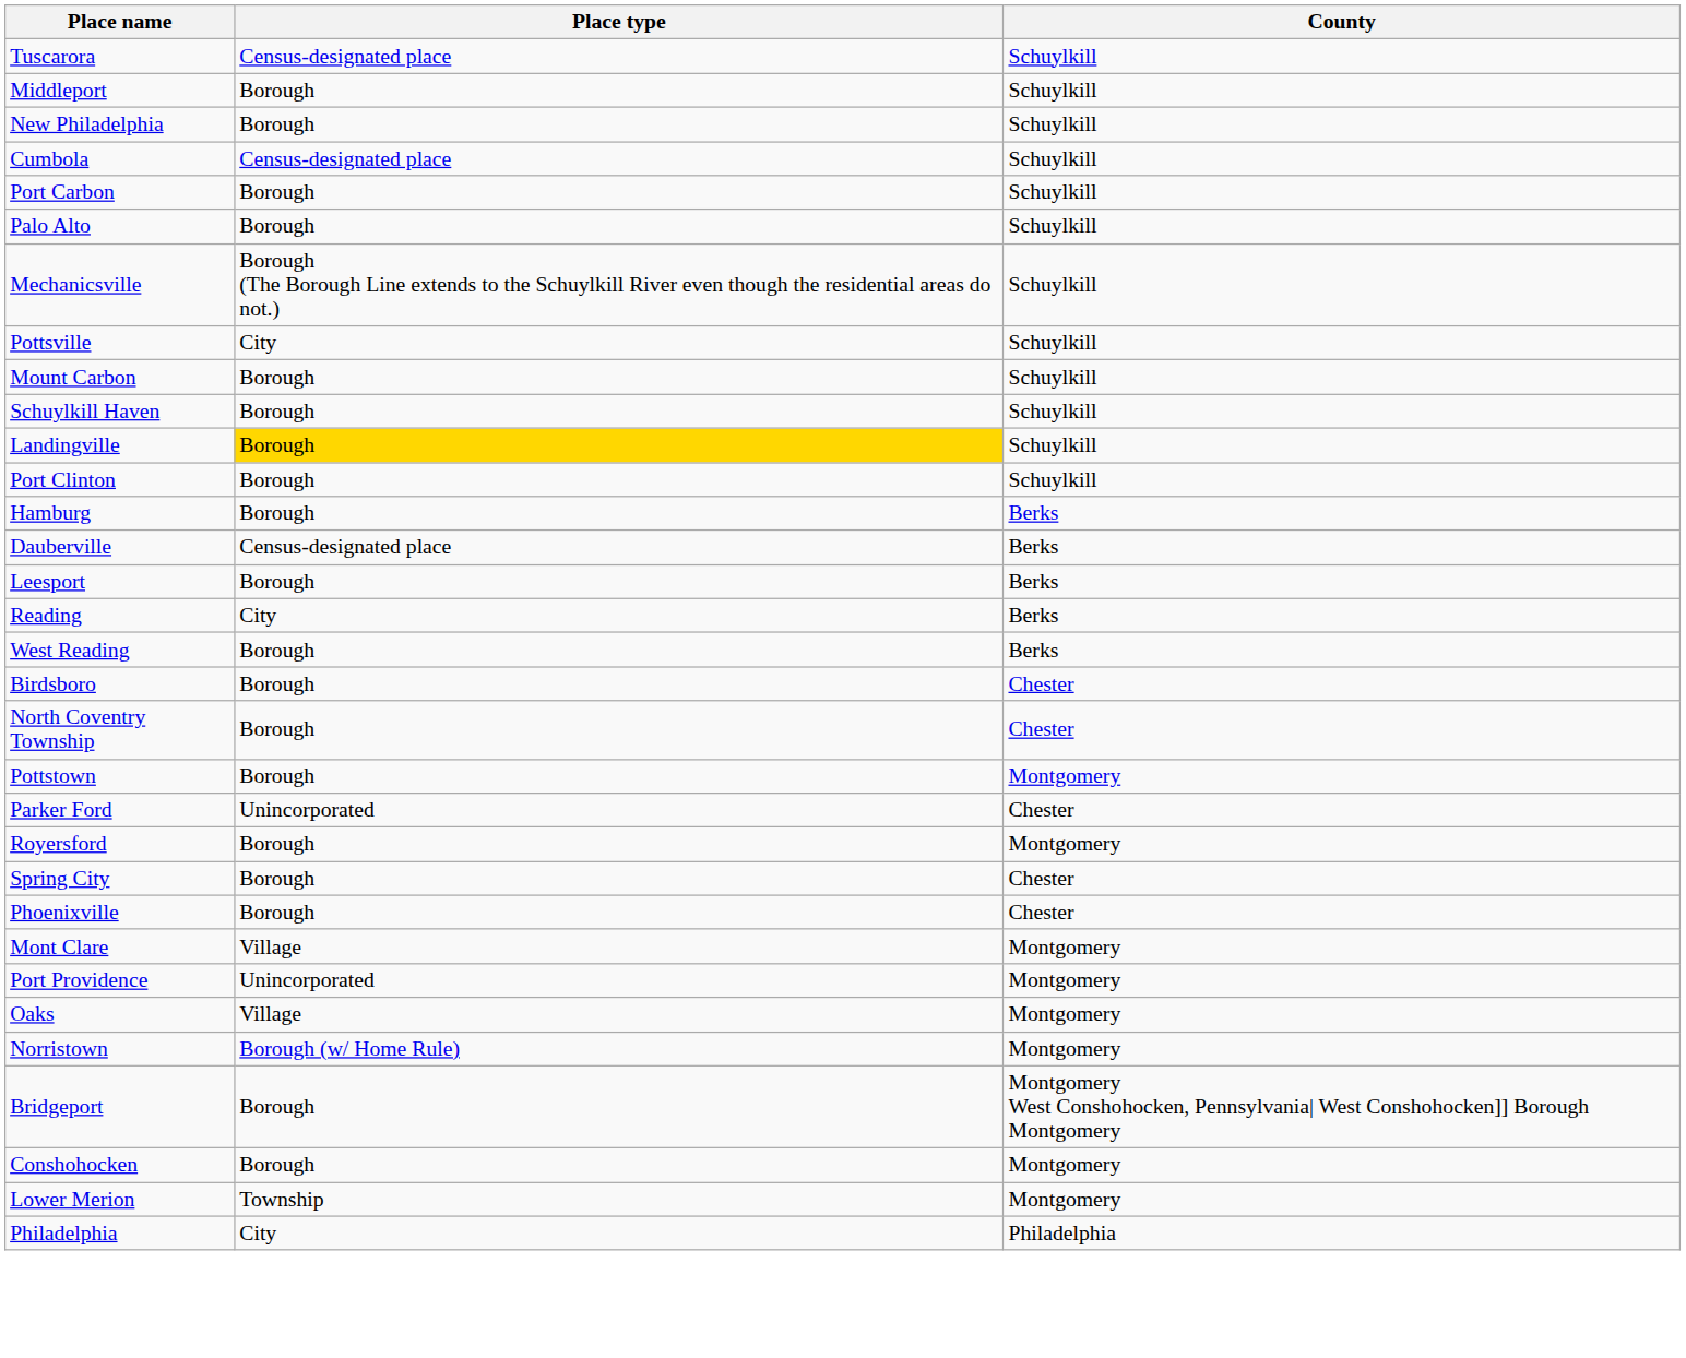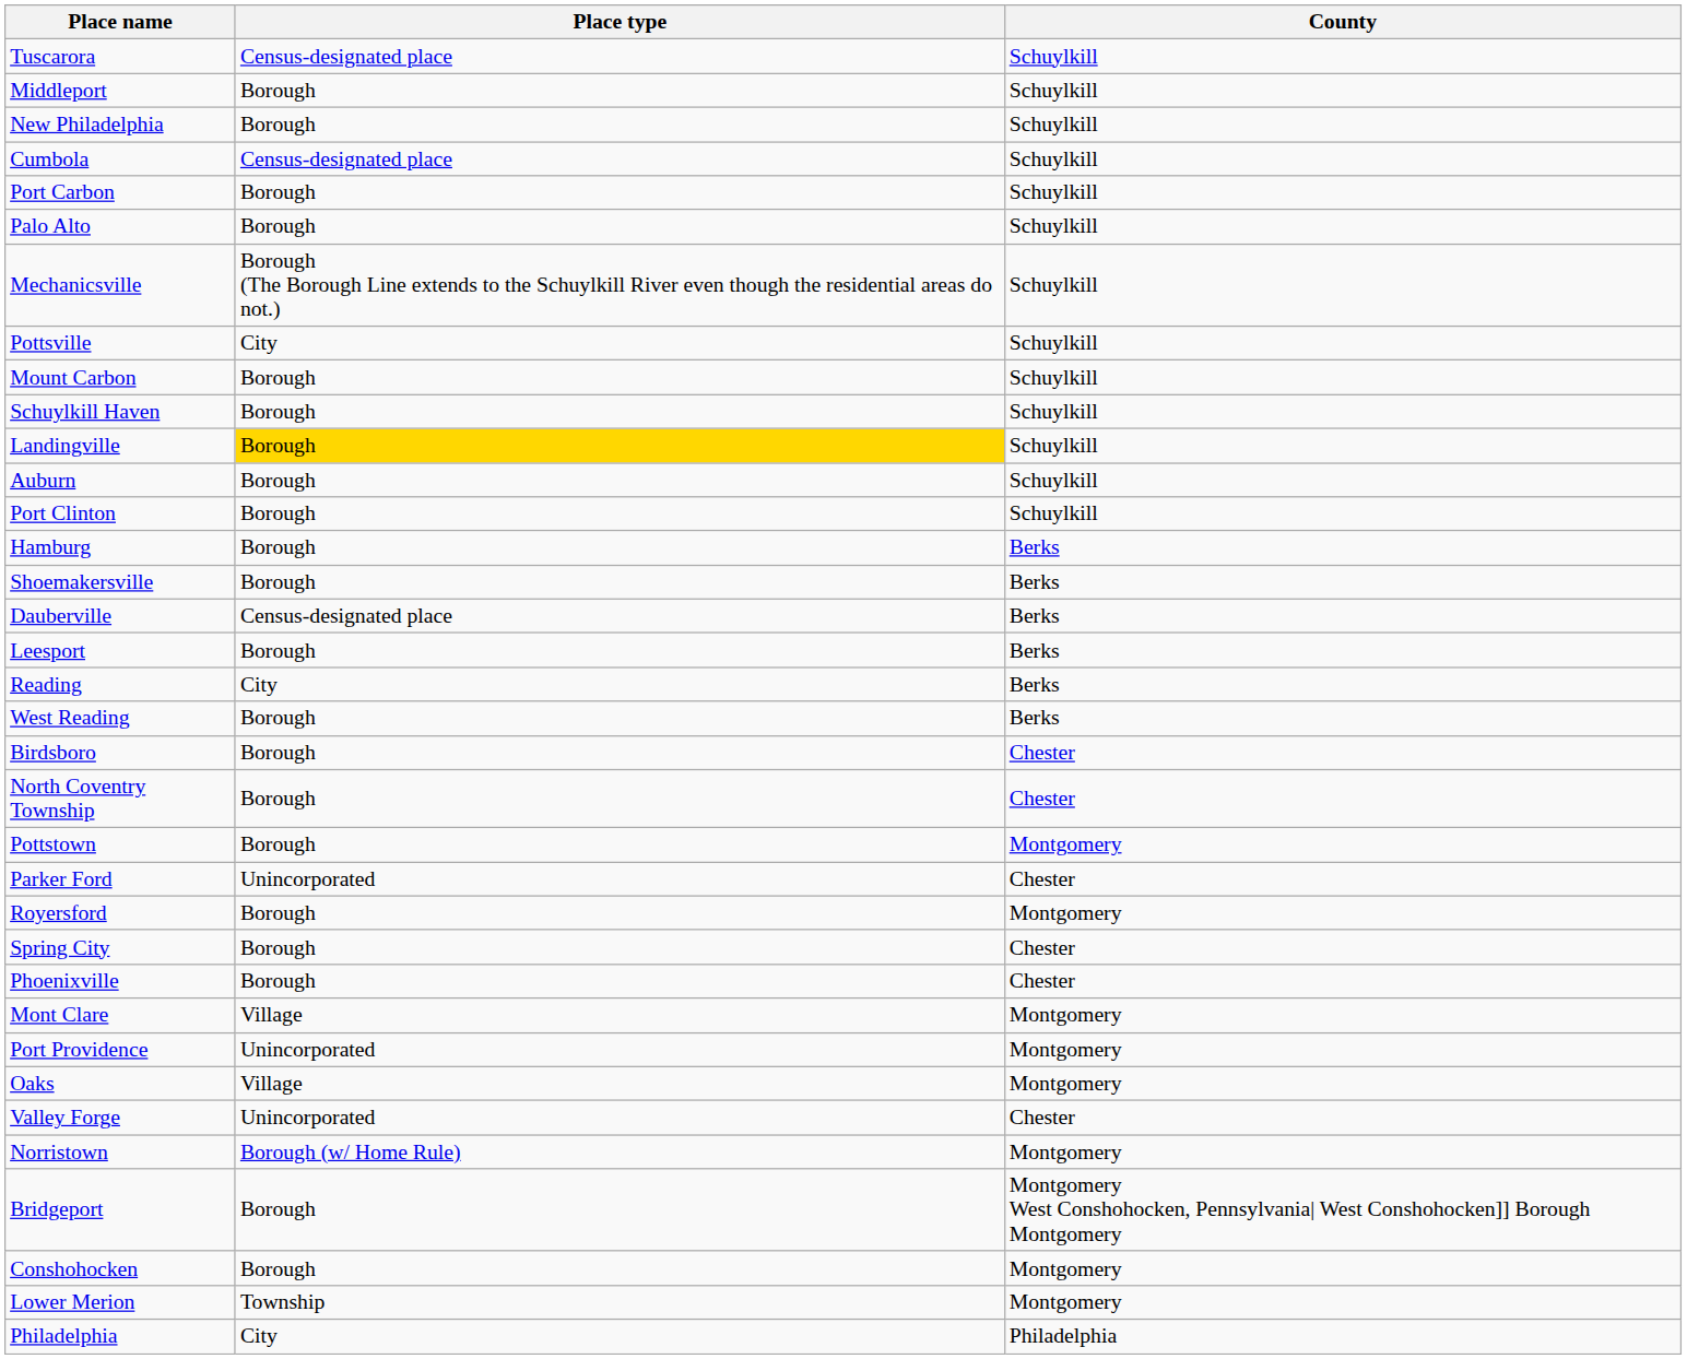+ row: Auburn | Borough | Schuylkill
+ row: Shoemakersville | Borough | Berks
+ row: Valley Forge | Unincorporated | Chester
